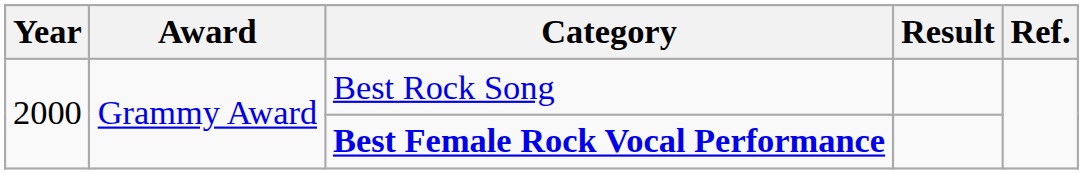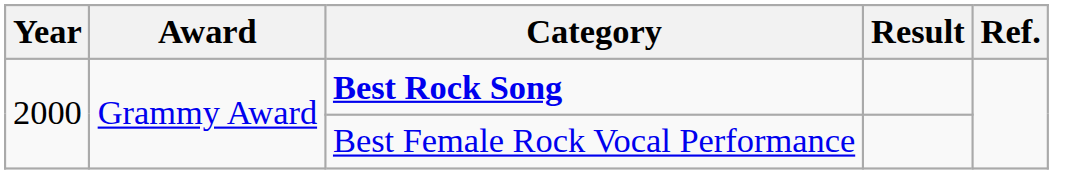Best Rock Song | Category: normal -> bold
Best Female Rock Vocal Performance | Category: bold -> normal
